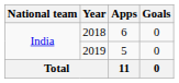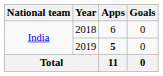2019 | Apps: normal -> bold
